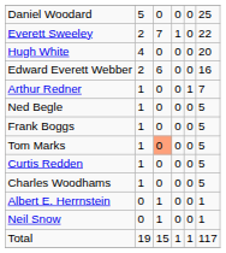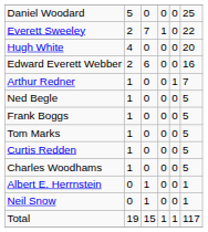Tom Marks | column 3: lightsalmon background -> no background
